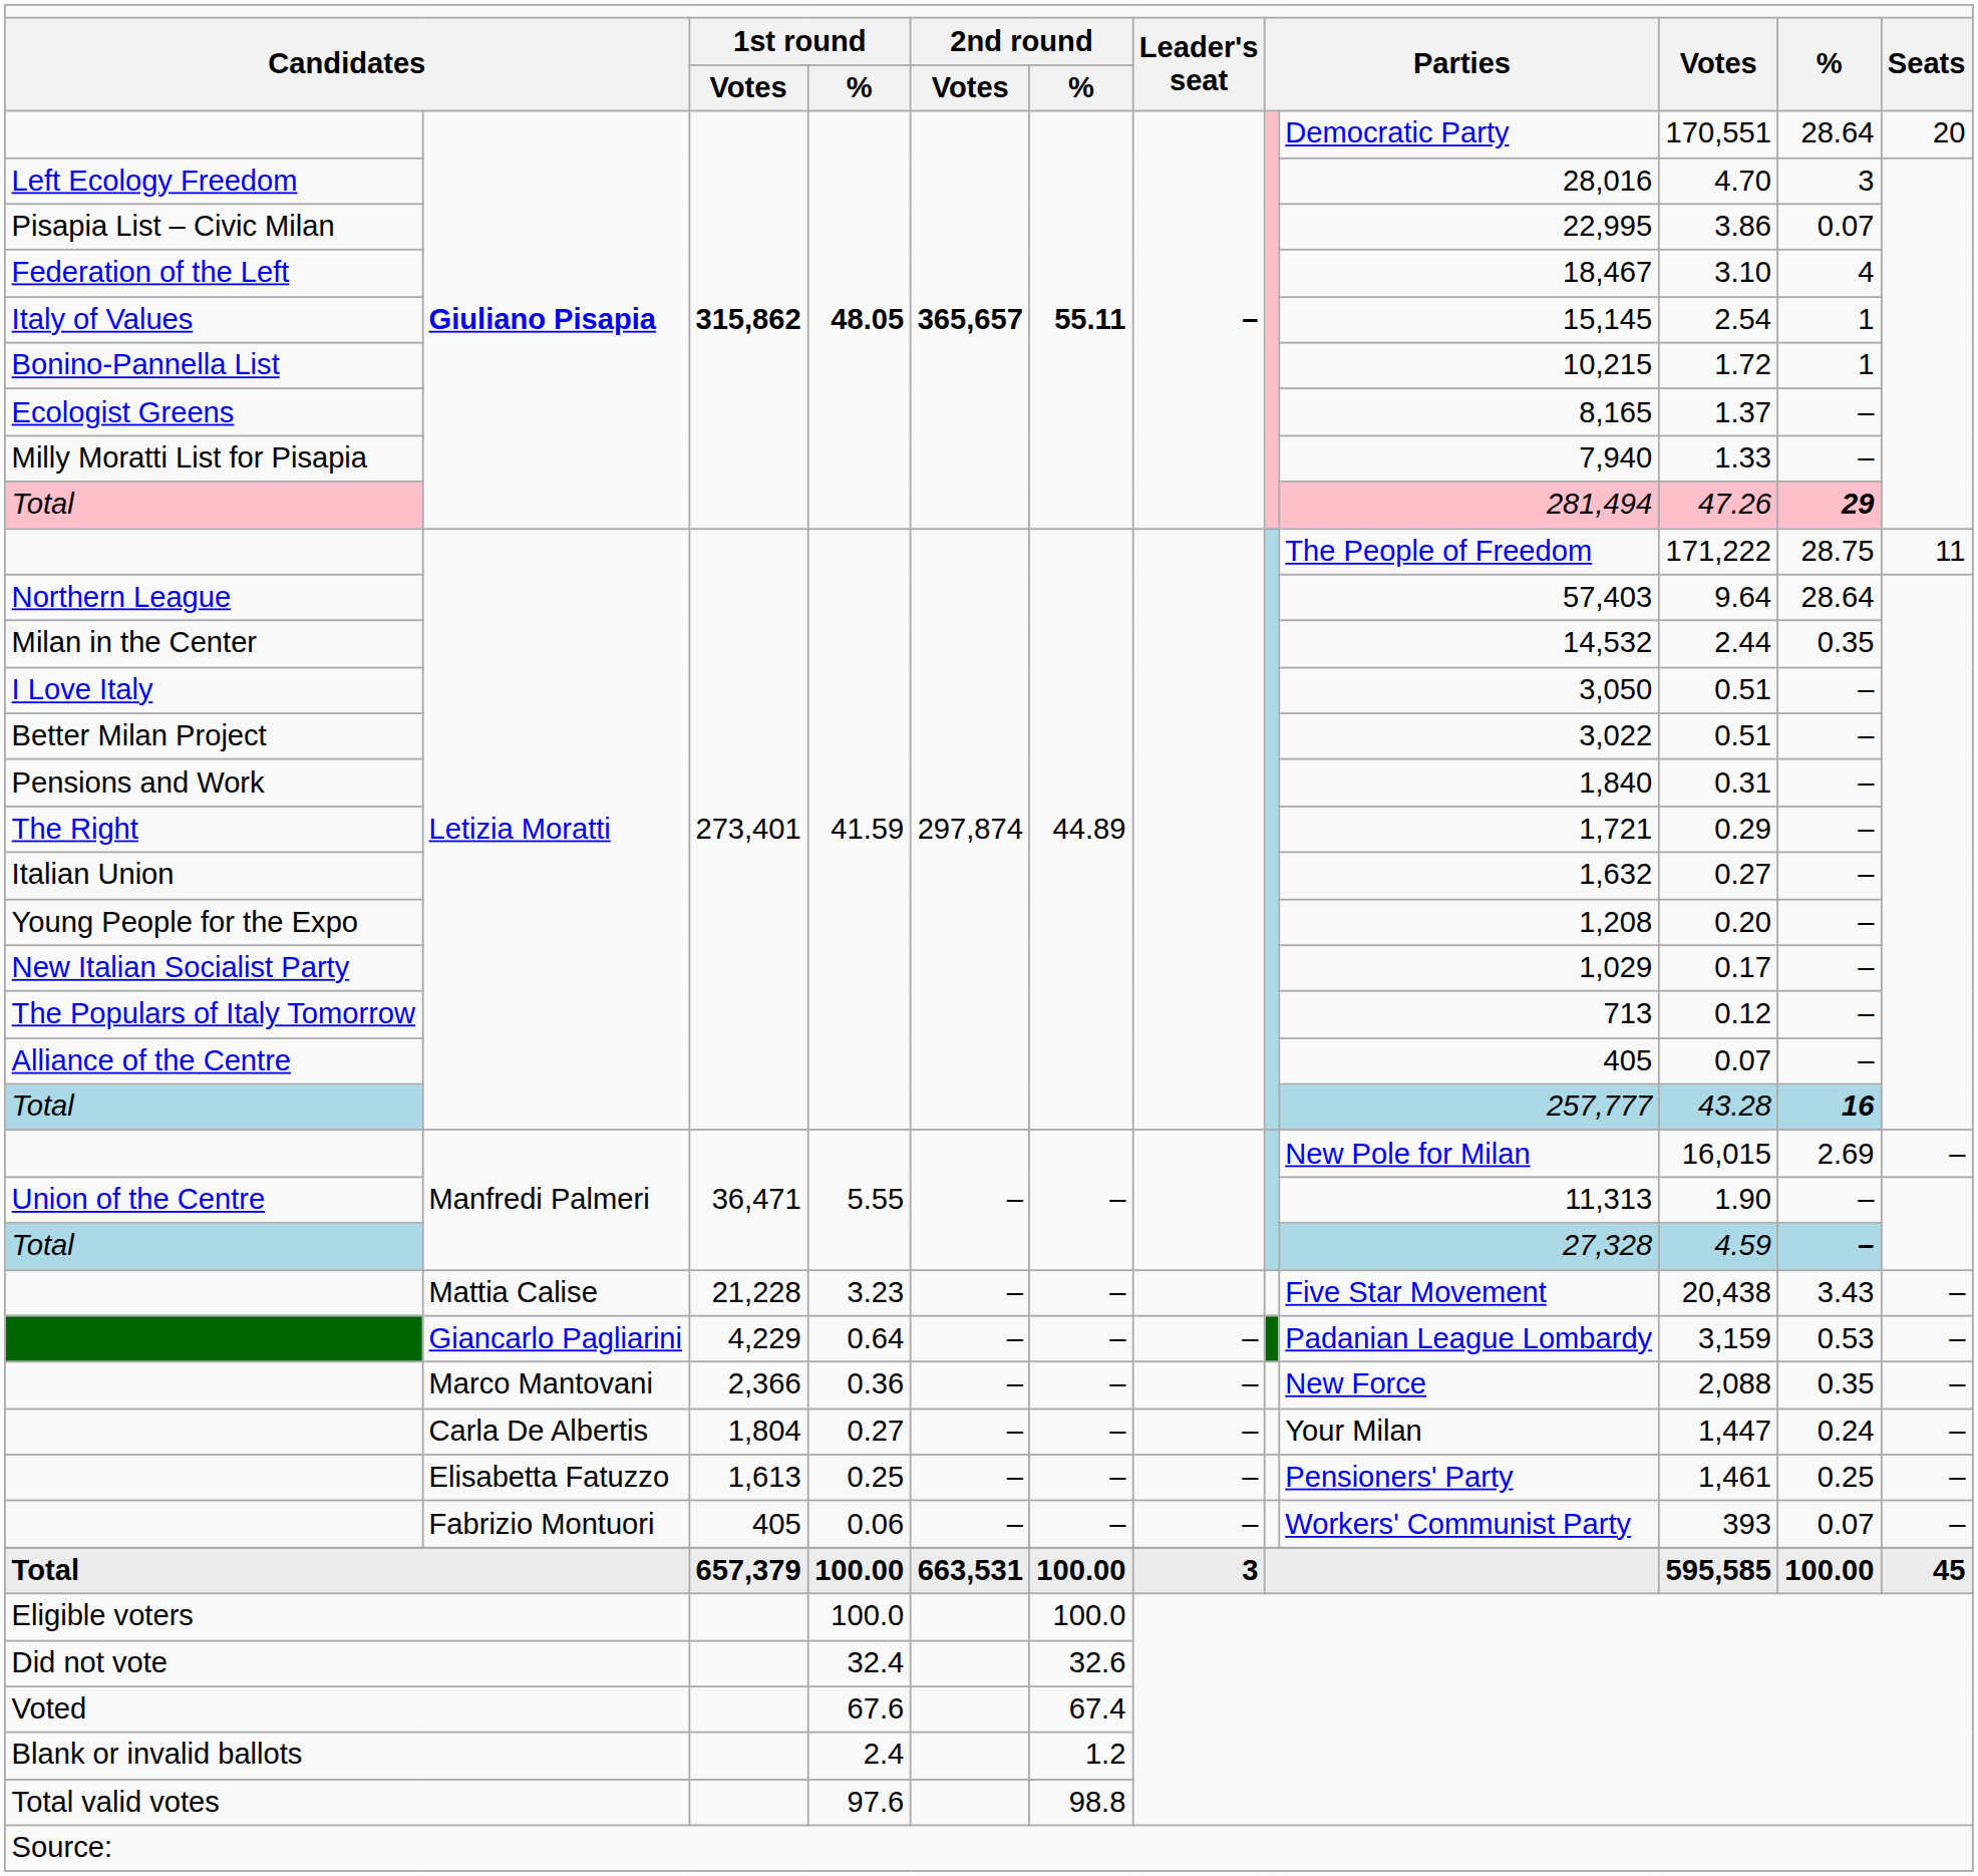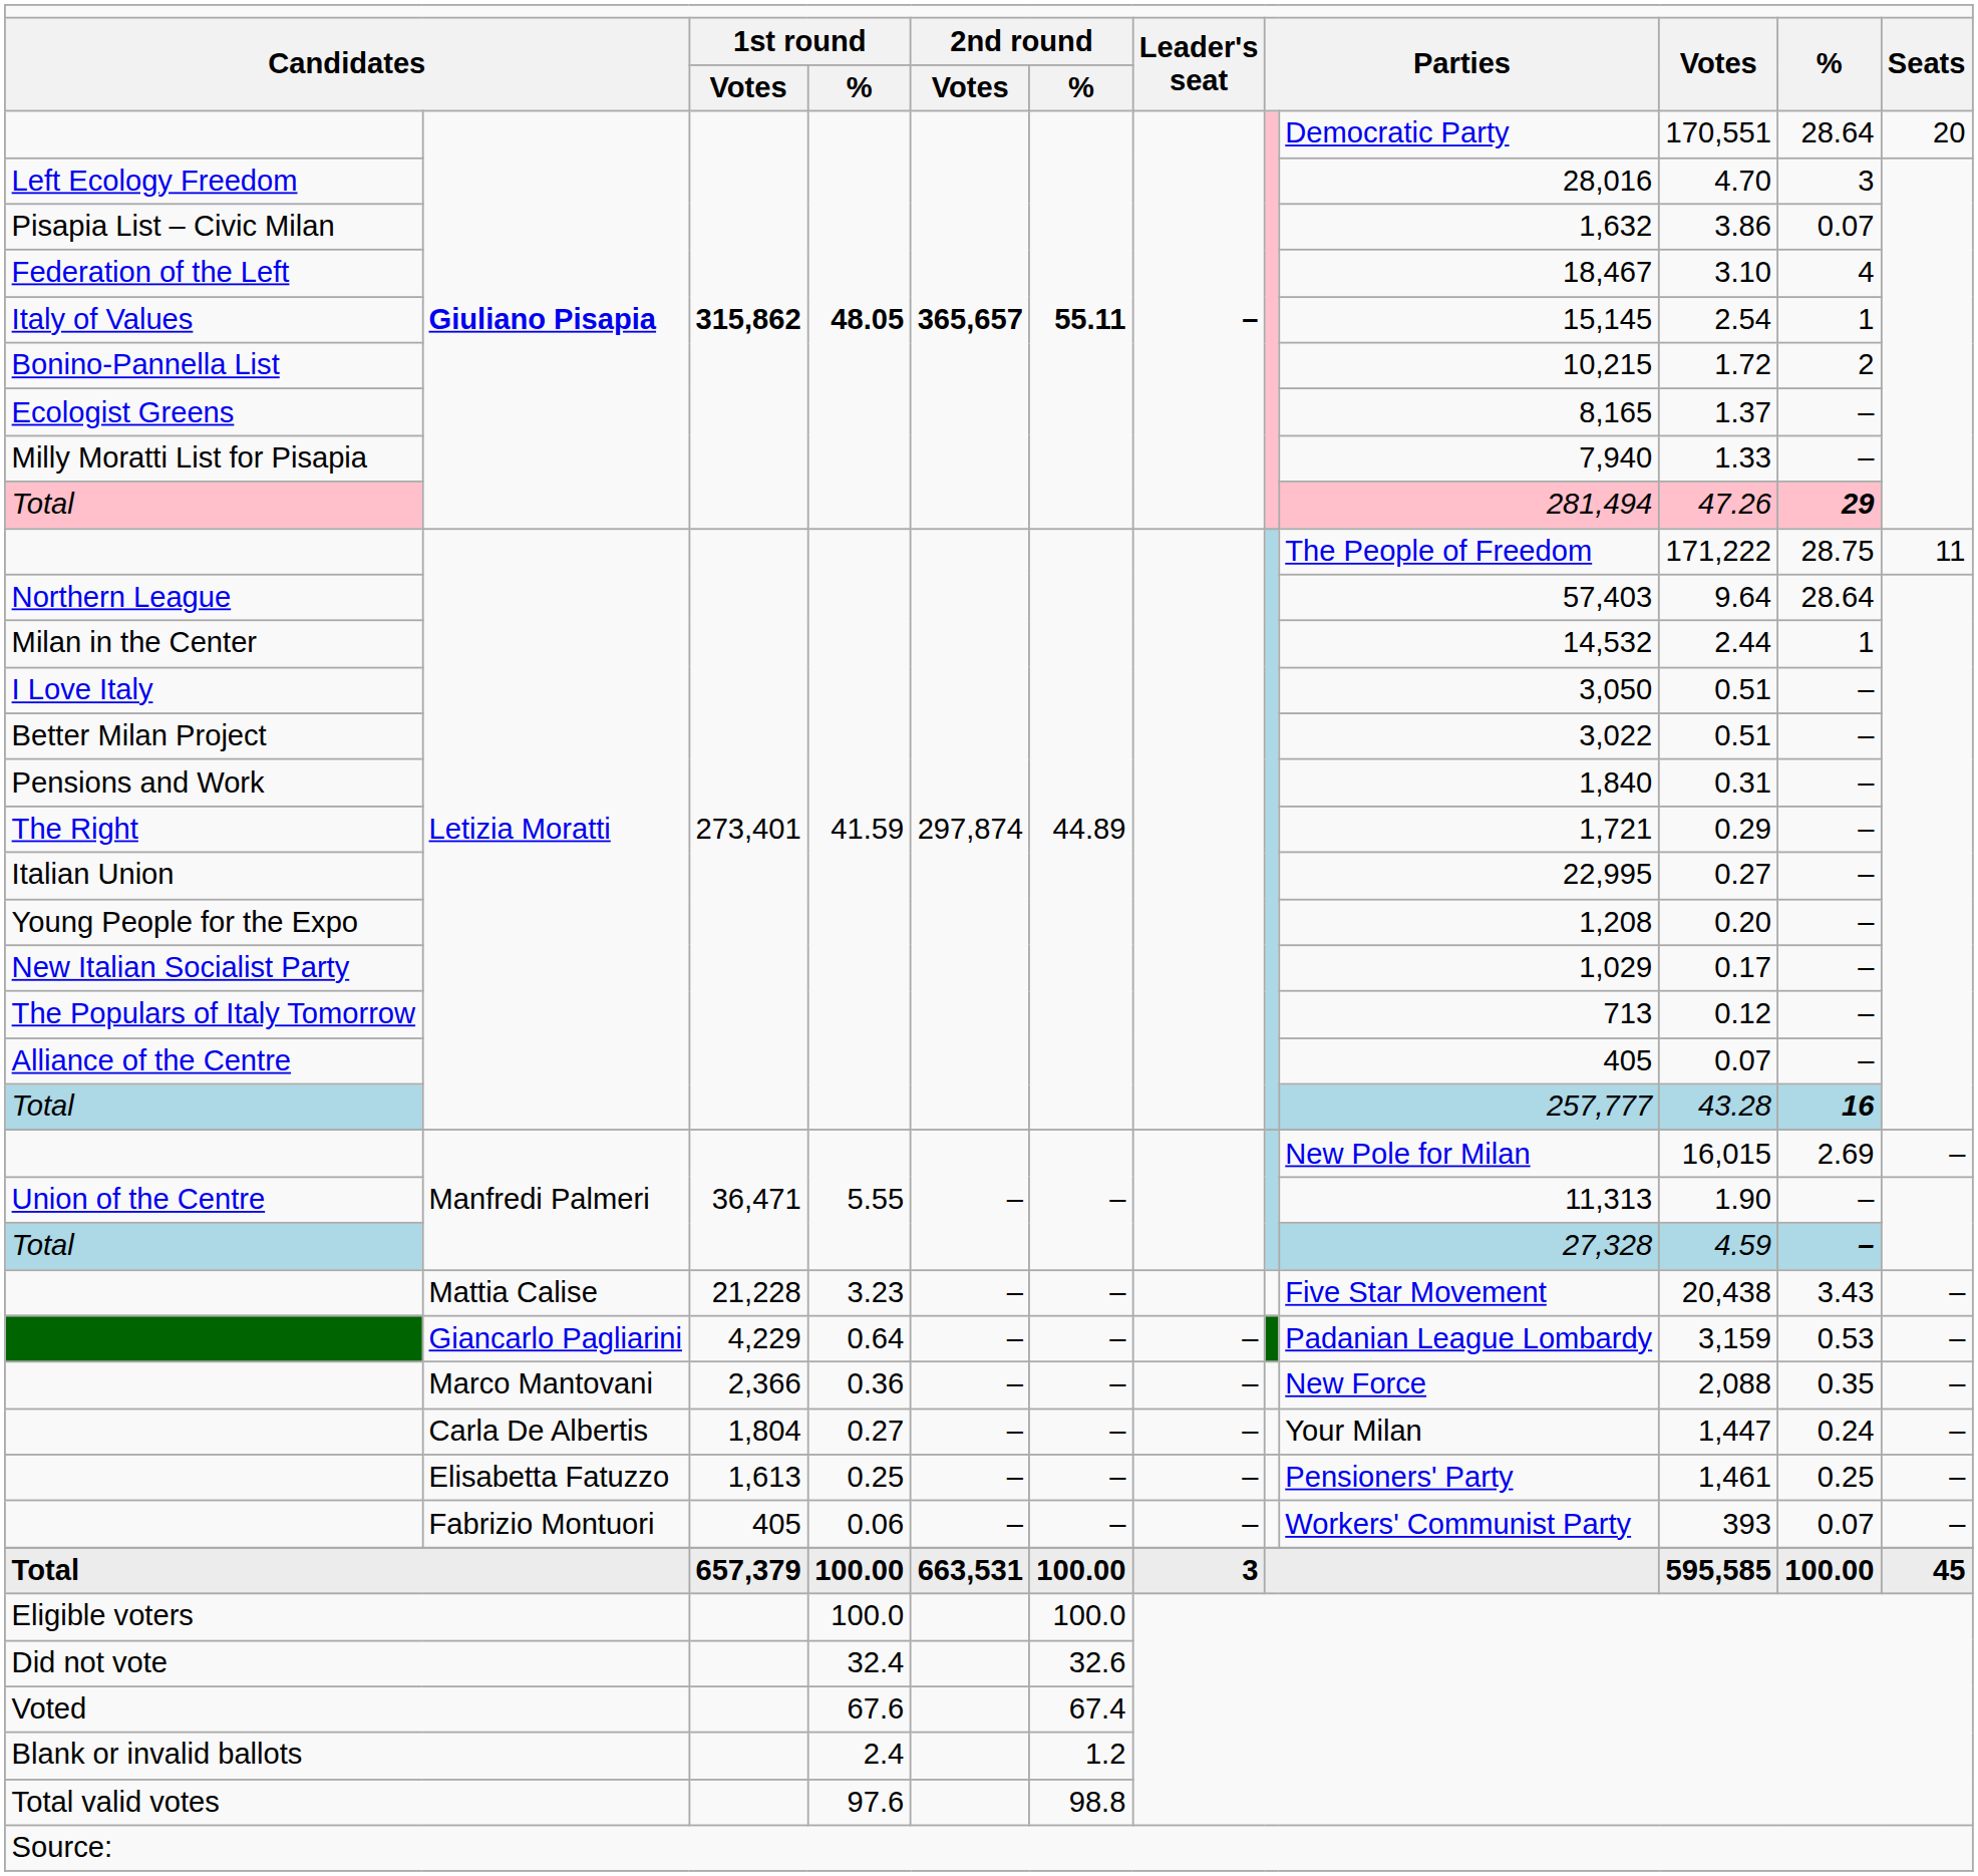Pisapia List – Civic Milan | column 9: 22,995 -> 1,632
Bonino-Pannella List | column 11: 1 -> 2
Milan in the Center | column 11: 0.35 -> 1
Italian Union | column 9: 1,632 -> 22,995
